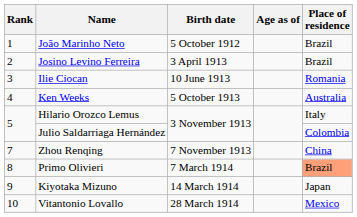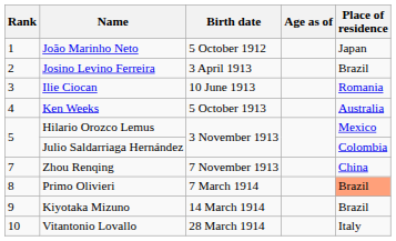João Marinho Neto | Place of residence: Brazil -> Japan
Hilario Orozco Lemus | Place of residence: Italy -> Mexico
Kiyotaka Mizuno | Place of residence: Japan -> Brazil
Vitantonio Lovallo | Place of residence: Mexico -> Italy
